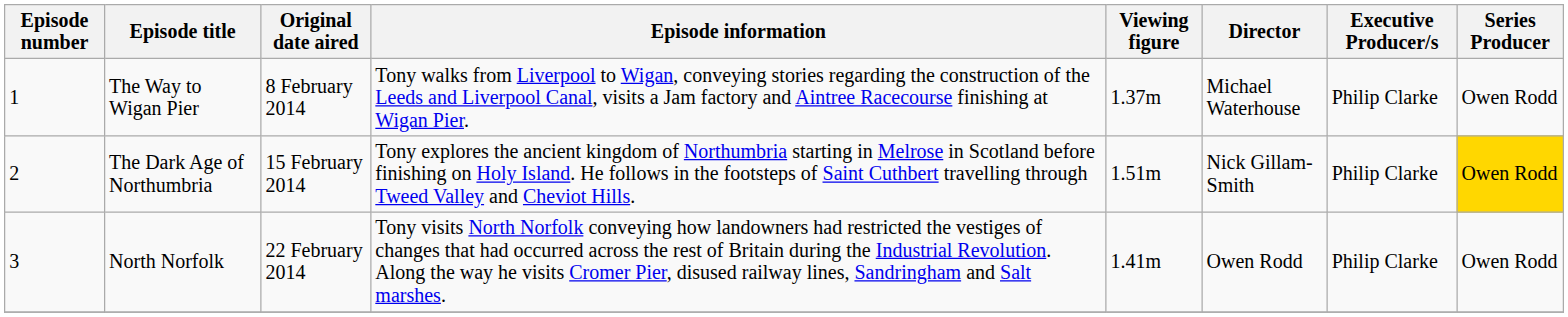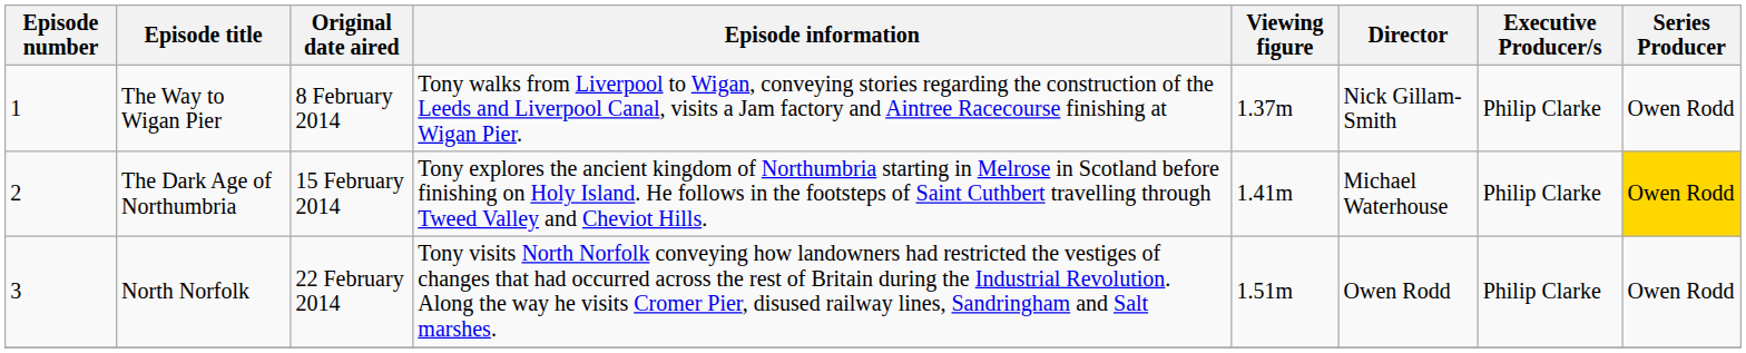The Way to Wigan Pier | Director: Michael Waterhouse -> Nick Gillam-Smith
The Dark Age of Northumbria | Viewing figure: 1.51m -> 1.41m
The Dark Age of Northumbria | Director: Nick Gillam-Smith -> Michael Waterhouse
North Norfolk | Viewing figure: 1.41m -> 1.51m
